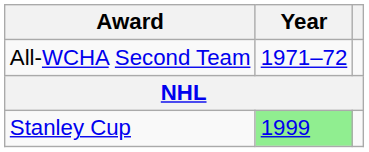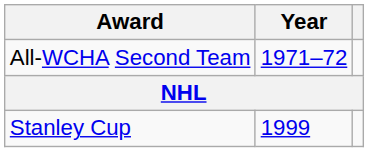Stanley Cup | Year: lightgreen background -> no background
